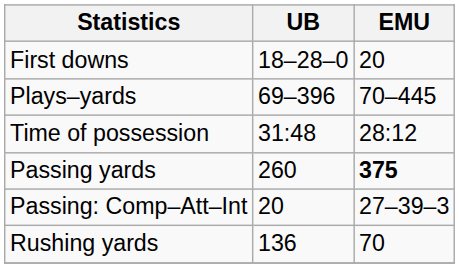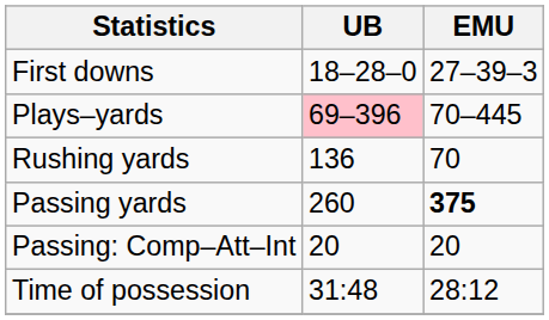First downs | EMU: 20 -> 27–39–3
Plays–yards | UB: no background -> pink background
rows swapped: Rushing yards <-> Time of possession
Passing: Comp–Att–Int | EMU: 27–39–3 -> 20
